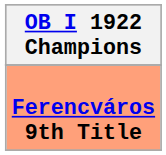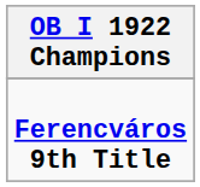row 2 | column 1: lightsalmon background -> no background
